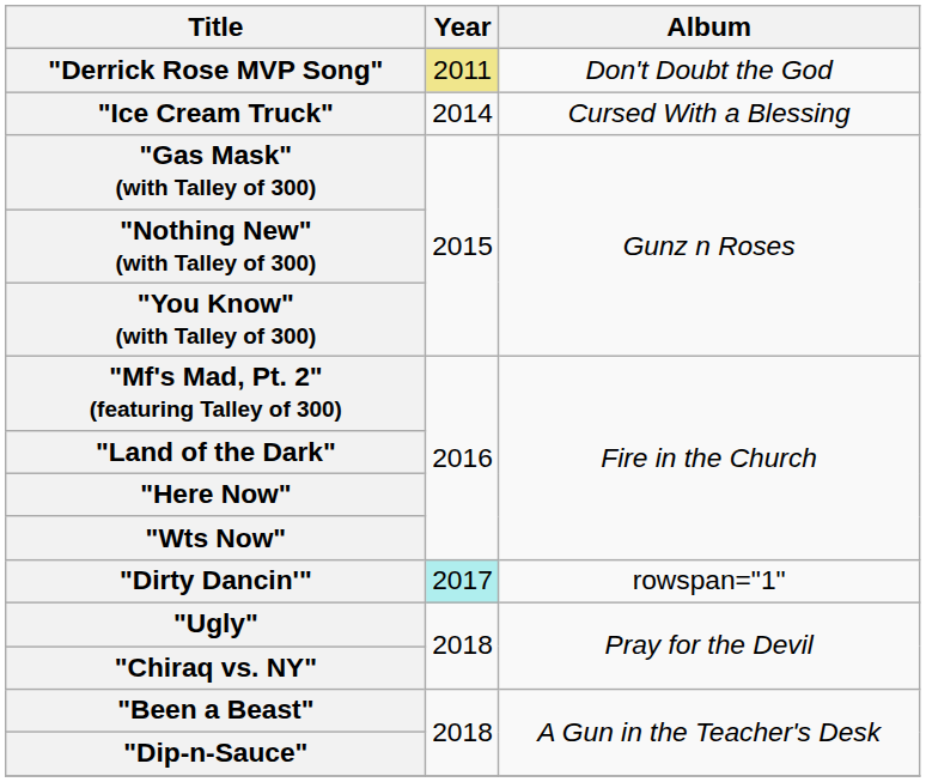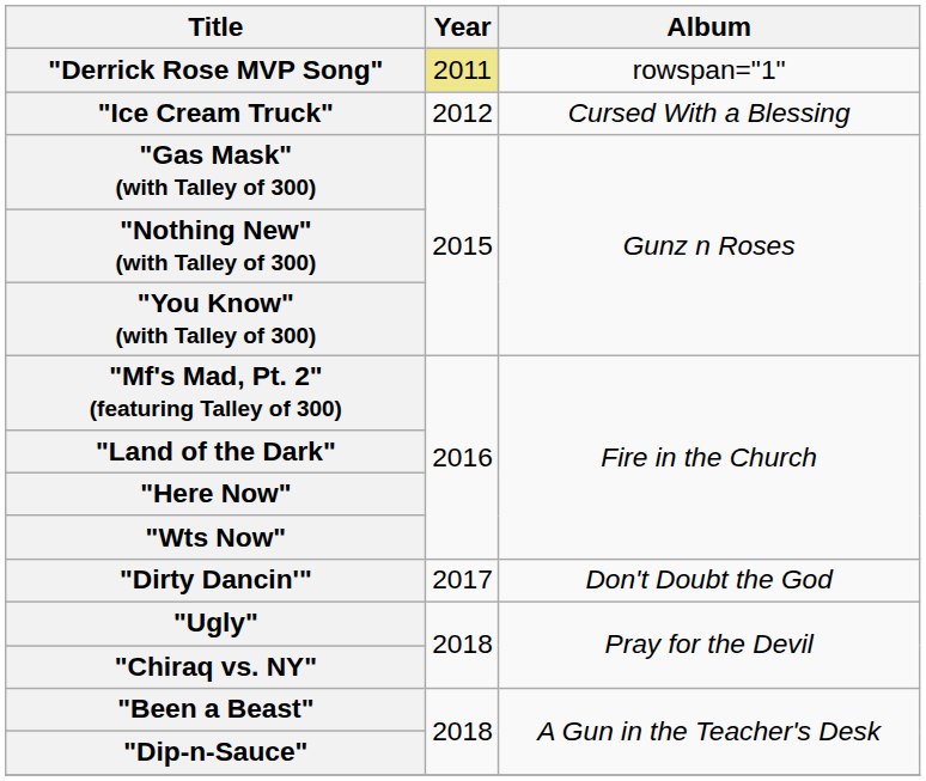"Derrick Rose MVP Song" | Album: Don't Doubt the God -> rowspan="1"
"Ice Cream Truck" | Year: 2014 -> 2012
"Dirty Dancin'" | Year: paleturquoise background -> no background
"Dirty Dancin'" | Album: rowspan="1" -> Don't Doubt the God
